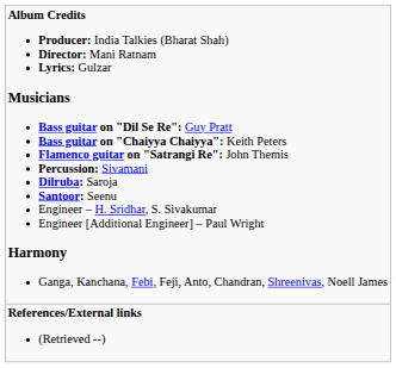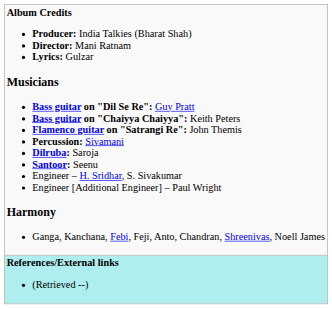row 2 | column 1: no background -> paleturquoise background
